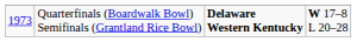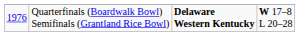row 1 | column 1: 1973 -> 1976
